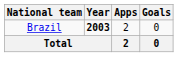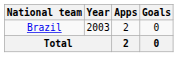Brazil | Year: bold -> normal
